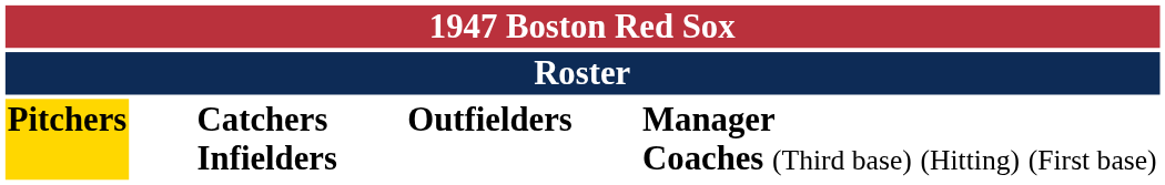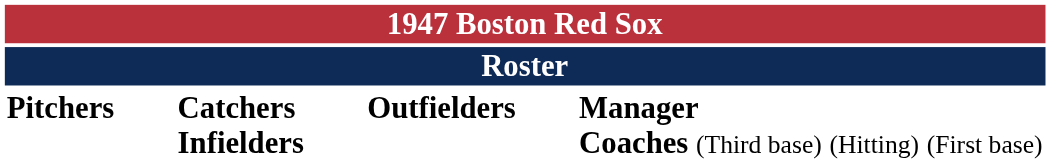Pitchers | column 1: gold background -> no background
